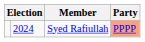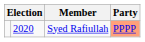Syed Rafiullah | column 2: 2024 -> 2020
